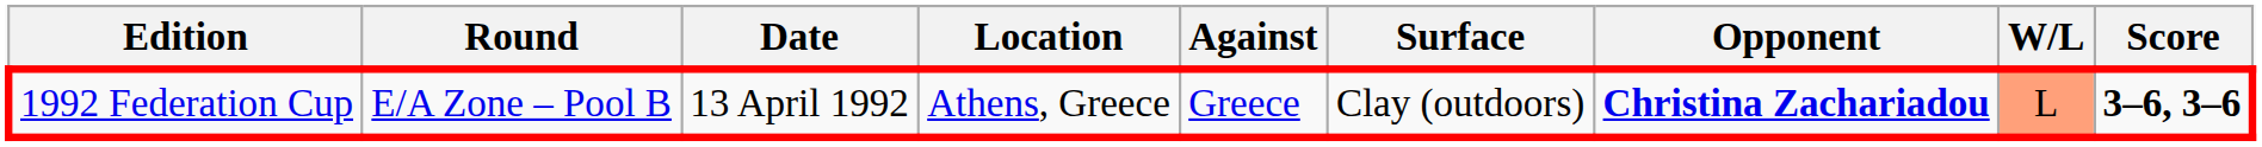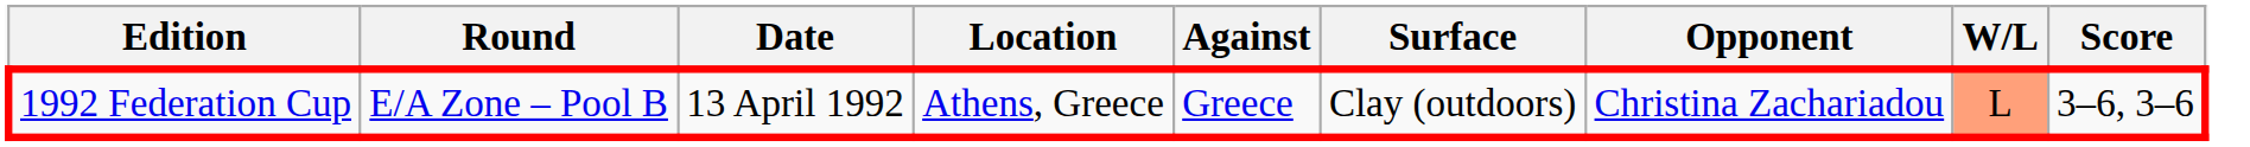1992 Federation Cup | Opponent: bold -> normal
1992 Federation Cup | Score: bold -> normal
